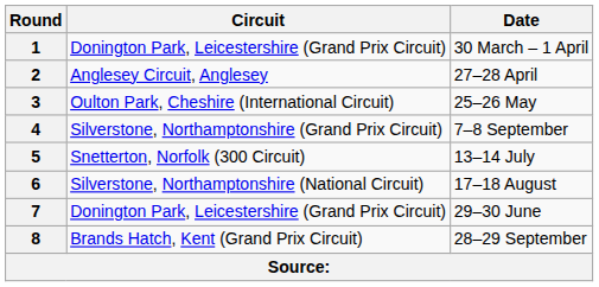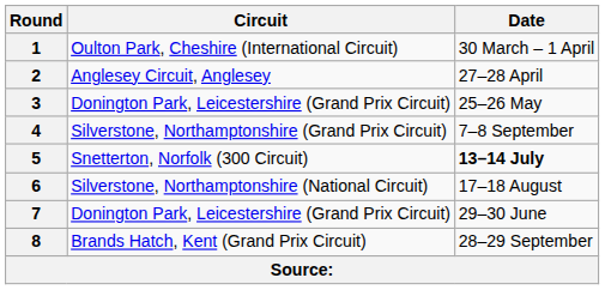1 | Circuit: Donington Park, Leicestershire (Grand Prix Circuit) -> Oulton Park, Cheshire (International Circuit)
3 | Circuit: Oulton Park, Cheshire (International Circuit) -> Donington Park, Leicestershire (Grand Prix Circuit)
5 | Date: normal -> bold
